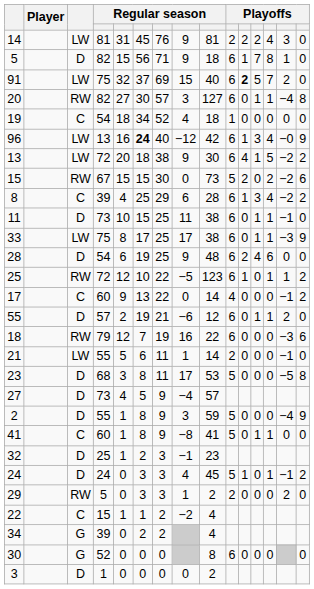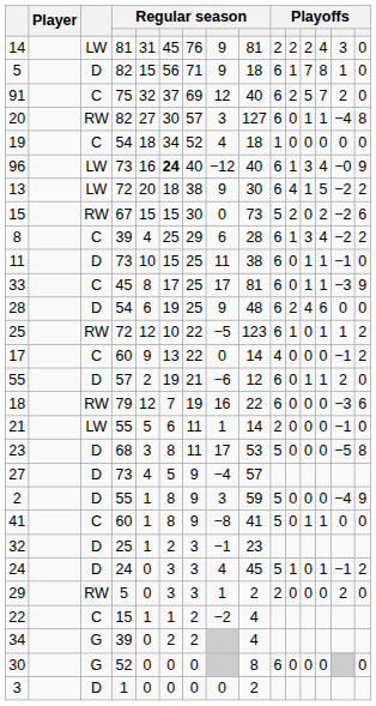91 | column 3: LW -> C
91 | column 8: 15 -> 12
91 | column 11: bold -> normal
96 | column 4: 13 -> 73
96 | column 9: 42 -> 40
33 | column 3: LW -> C
33 | column 4: 75 -> 45
33 | column 9: 38 -> 81
